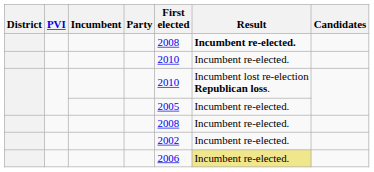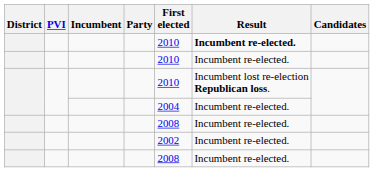row 2 | First elected: 2008 -> 2010
row 5 | First elected: 2005 -> 2004
row 8 | First elected: 2006 -> 2008
row 8 | Result: khaki background -> no background
